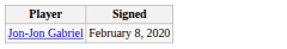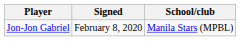+ column: School/club | Manila Stars (MPBL)
